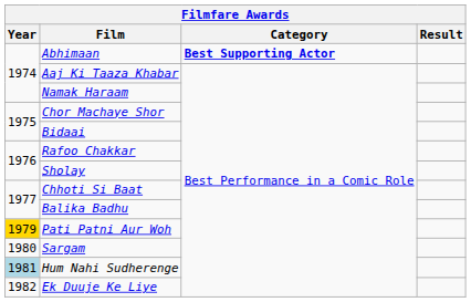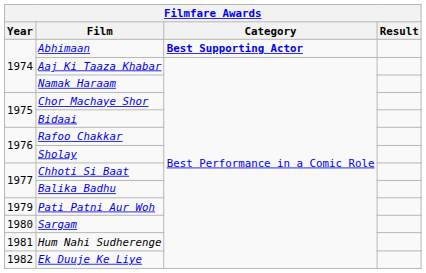Pati Patni Aur Woh | Year: gold background -> no background
Hum Nahi Sudherenge | Year: lightblue background -> no background
